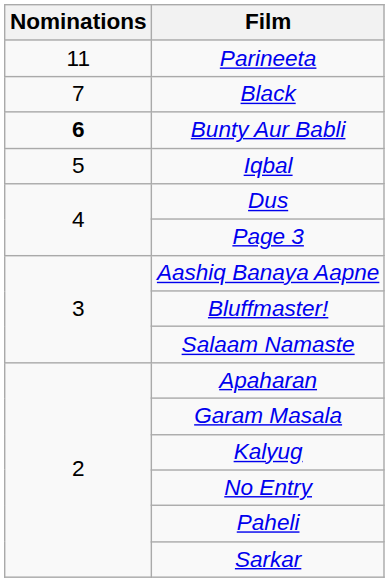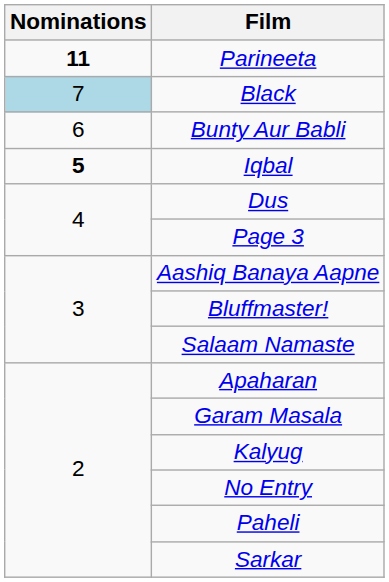Parineeta | Nominations: normal -> bold
Black | Nominations: no background -> lightblue background
Bunty Aur Babli | Nominations: bold -> normal
Iqbal | Nominations: normal -> bold
